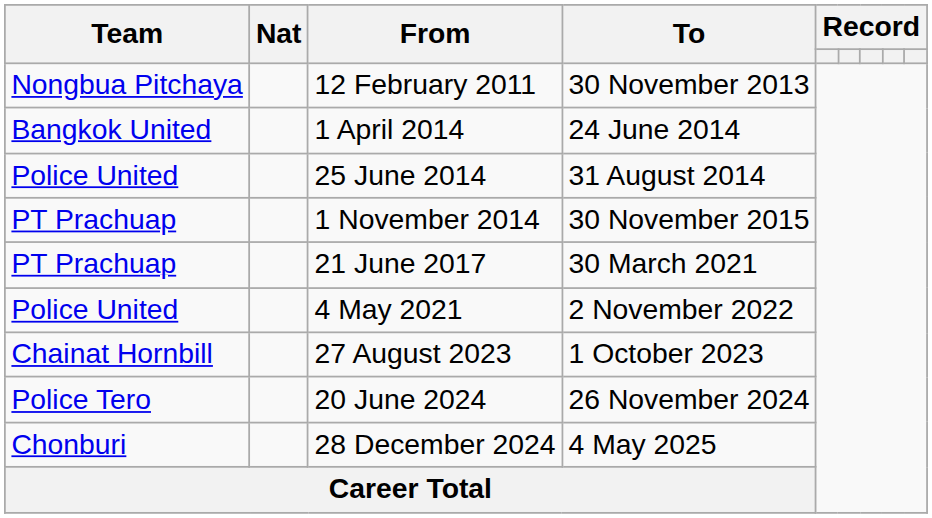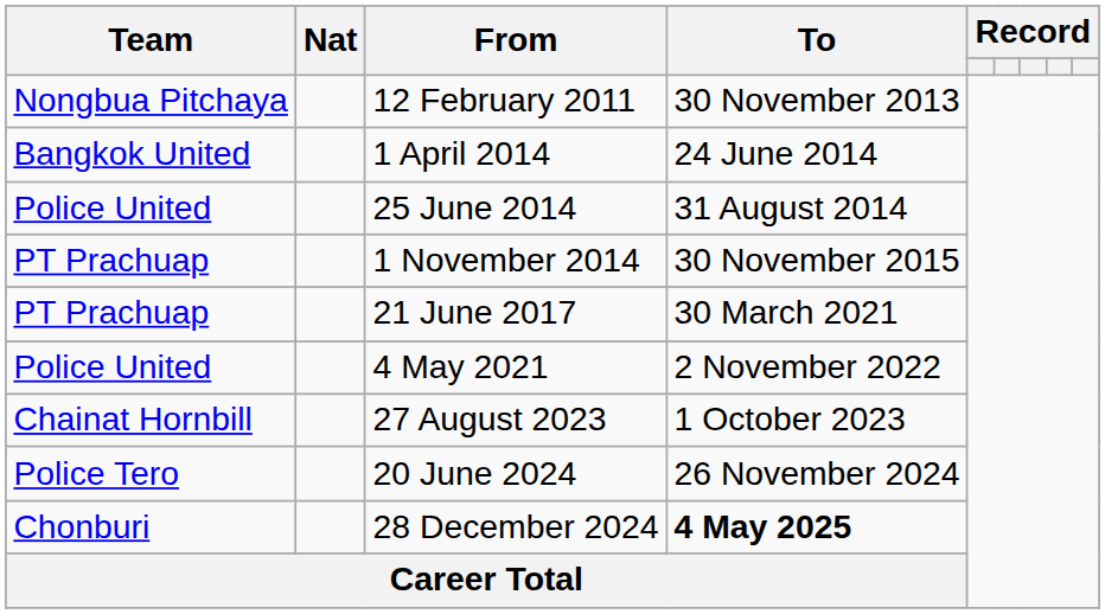28 December 2024 | To: normal -> bold
